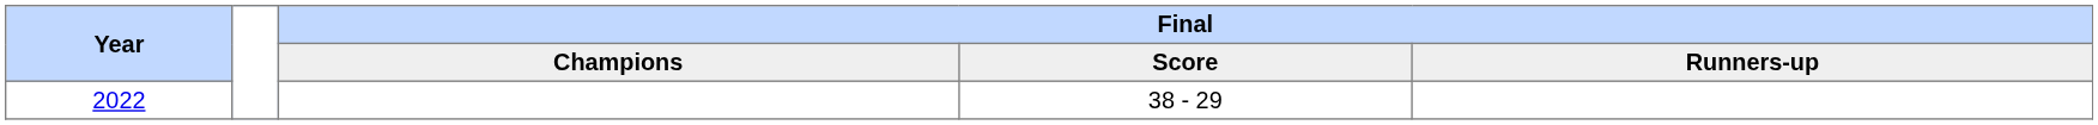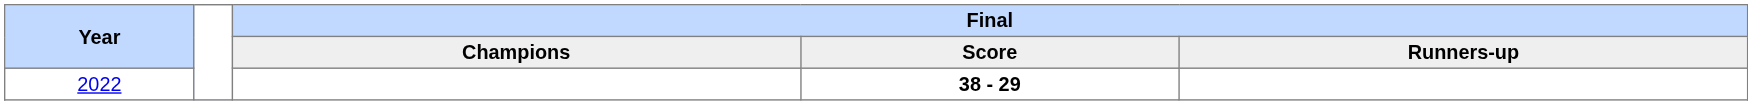2022 | Final / Score: normal -> bold
